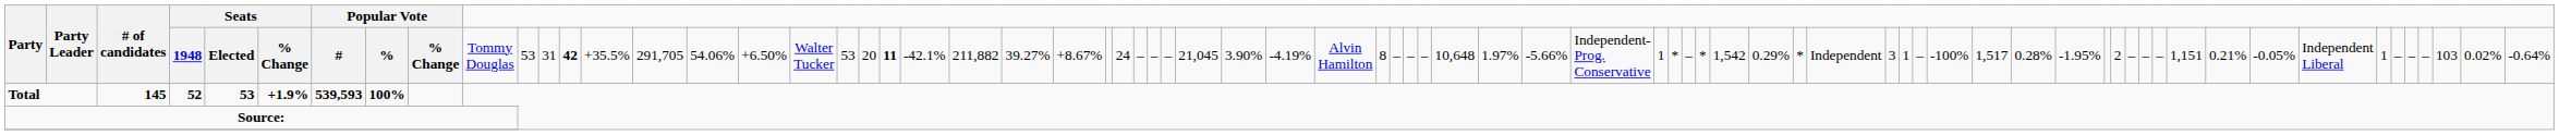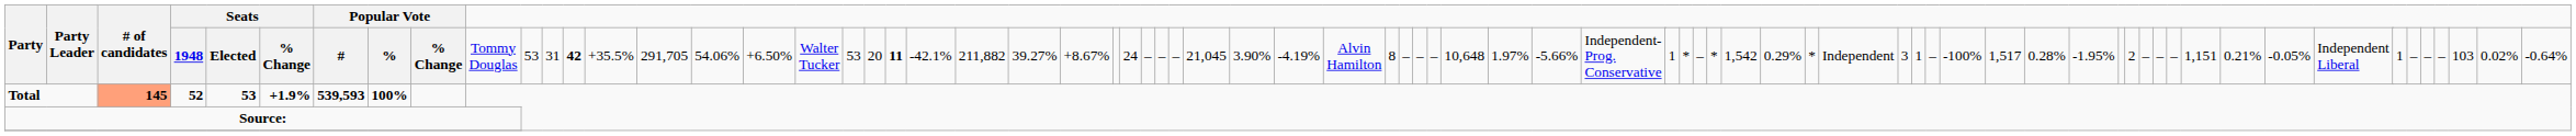Total | # of candidates: no background -> lightsalmon background
